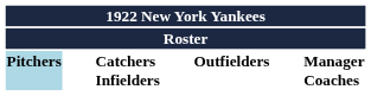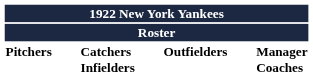Pitchers | column 1: lightblue background -> no background
